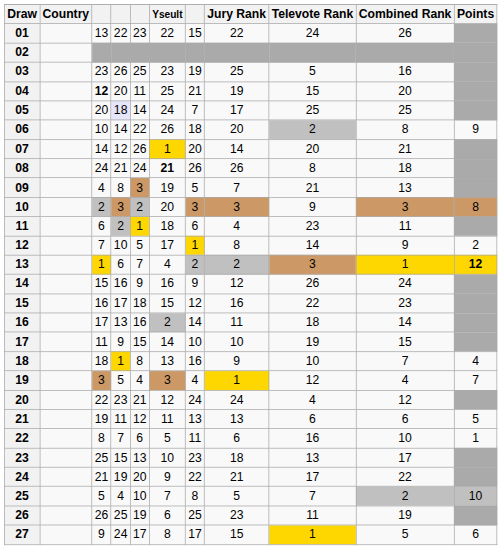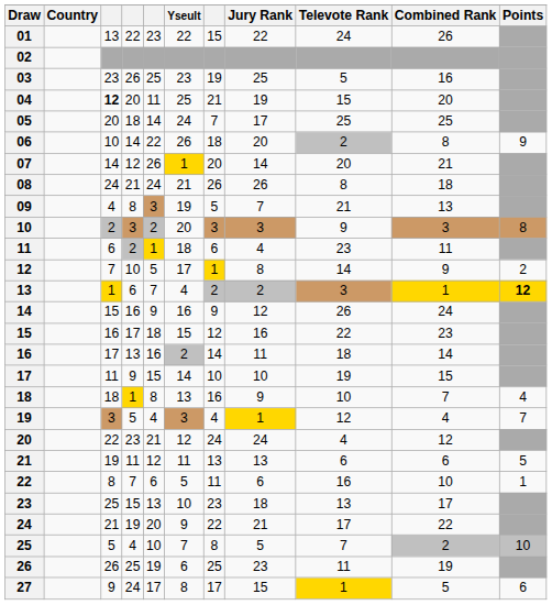05 | column 4: lavender background -> no background
08 | Yseult: bold -> normal
